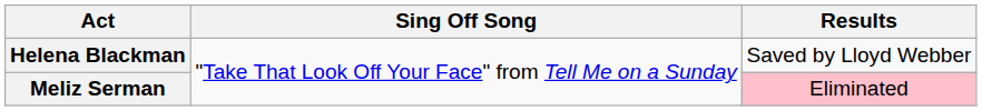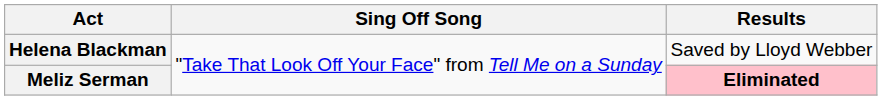Meliz Serman | Results: normal -> bold
